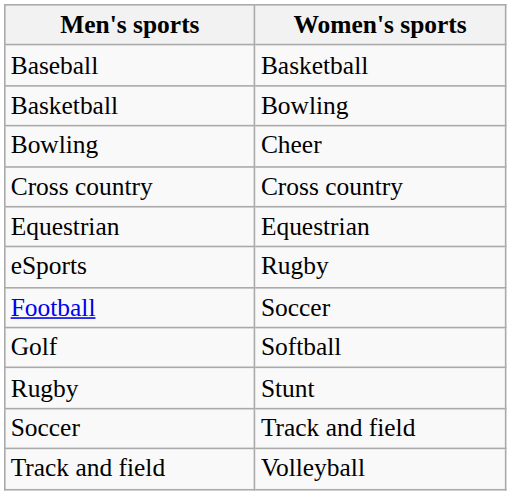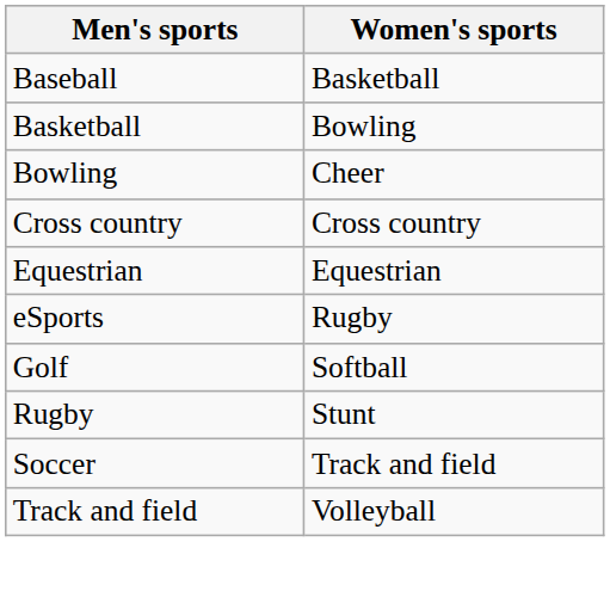- row: Football | Soccer
